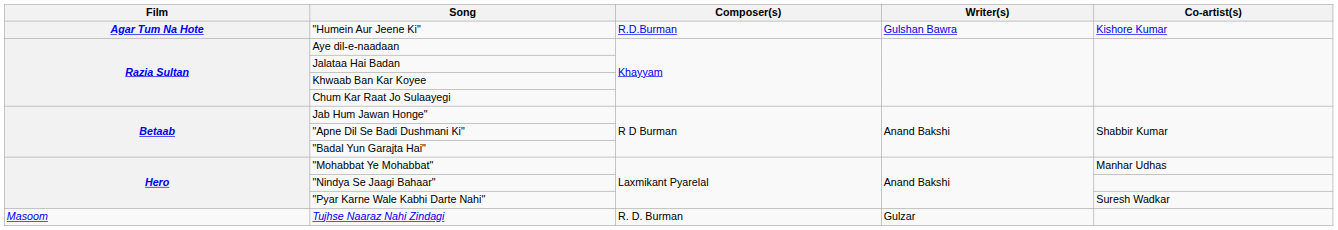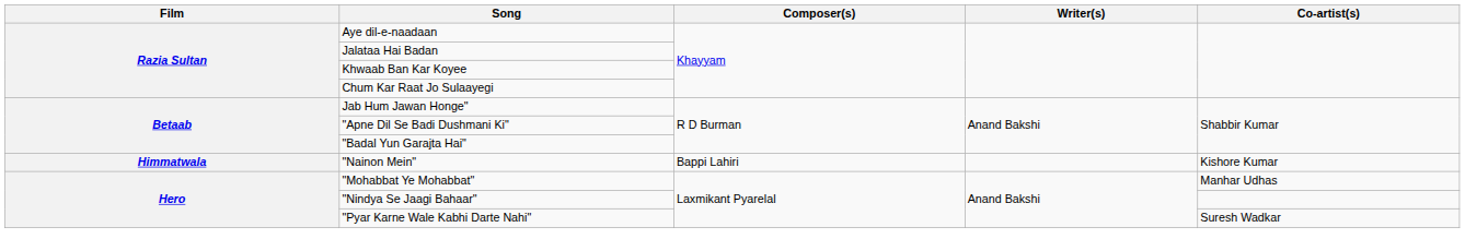- row: Agar Tum Na Hote | "Humein Aur Jeene Ki" | R.D.Burman | Gulshan Bawra | Kishore Kumar
+ row: Himmatwala | "Nainon Mein" | Bappi Lahiri | Kishore Kumar
- row: Masoom | Tujhse Naaraz Nahi Zindagi | R. D. Burman | Gulzar
